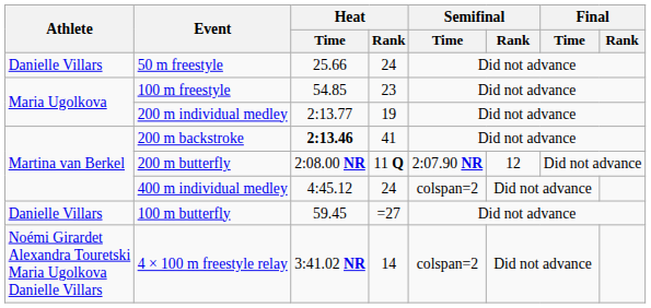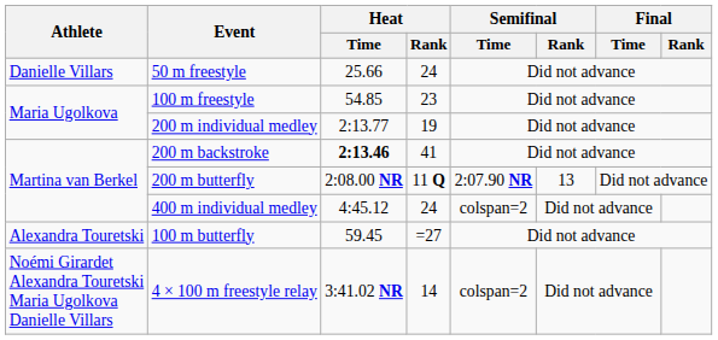200 m butterfly | Semifinal / Rank: 12 -> 13
100 m butterfly | Athlete: Danielle Villars -> Alexandra Touretski
